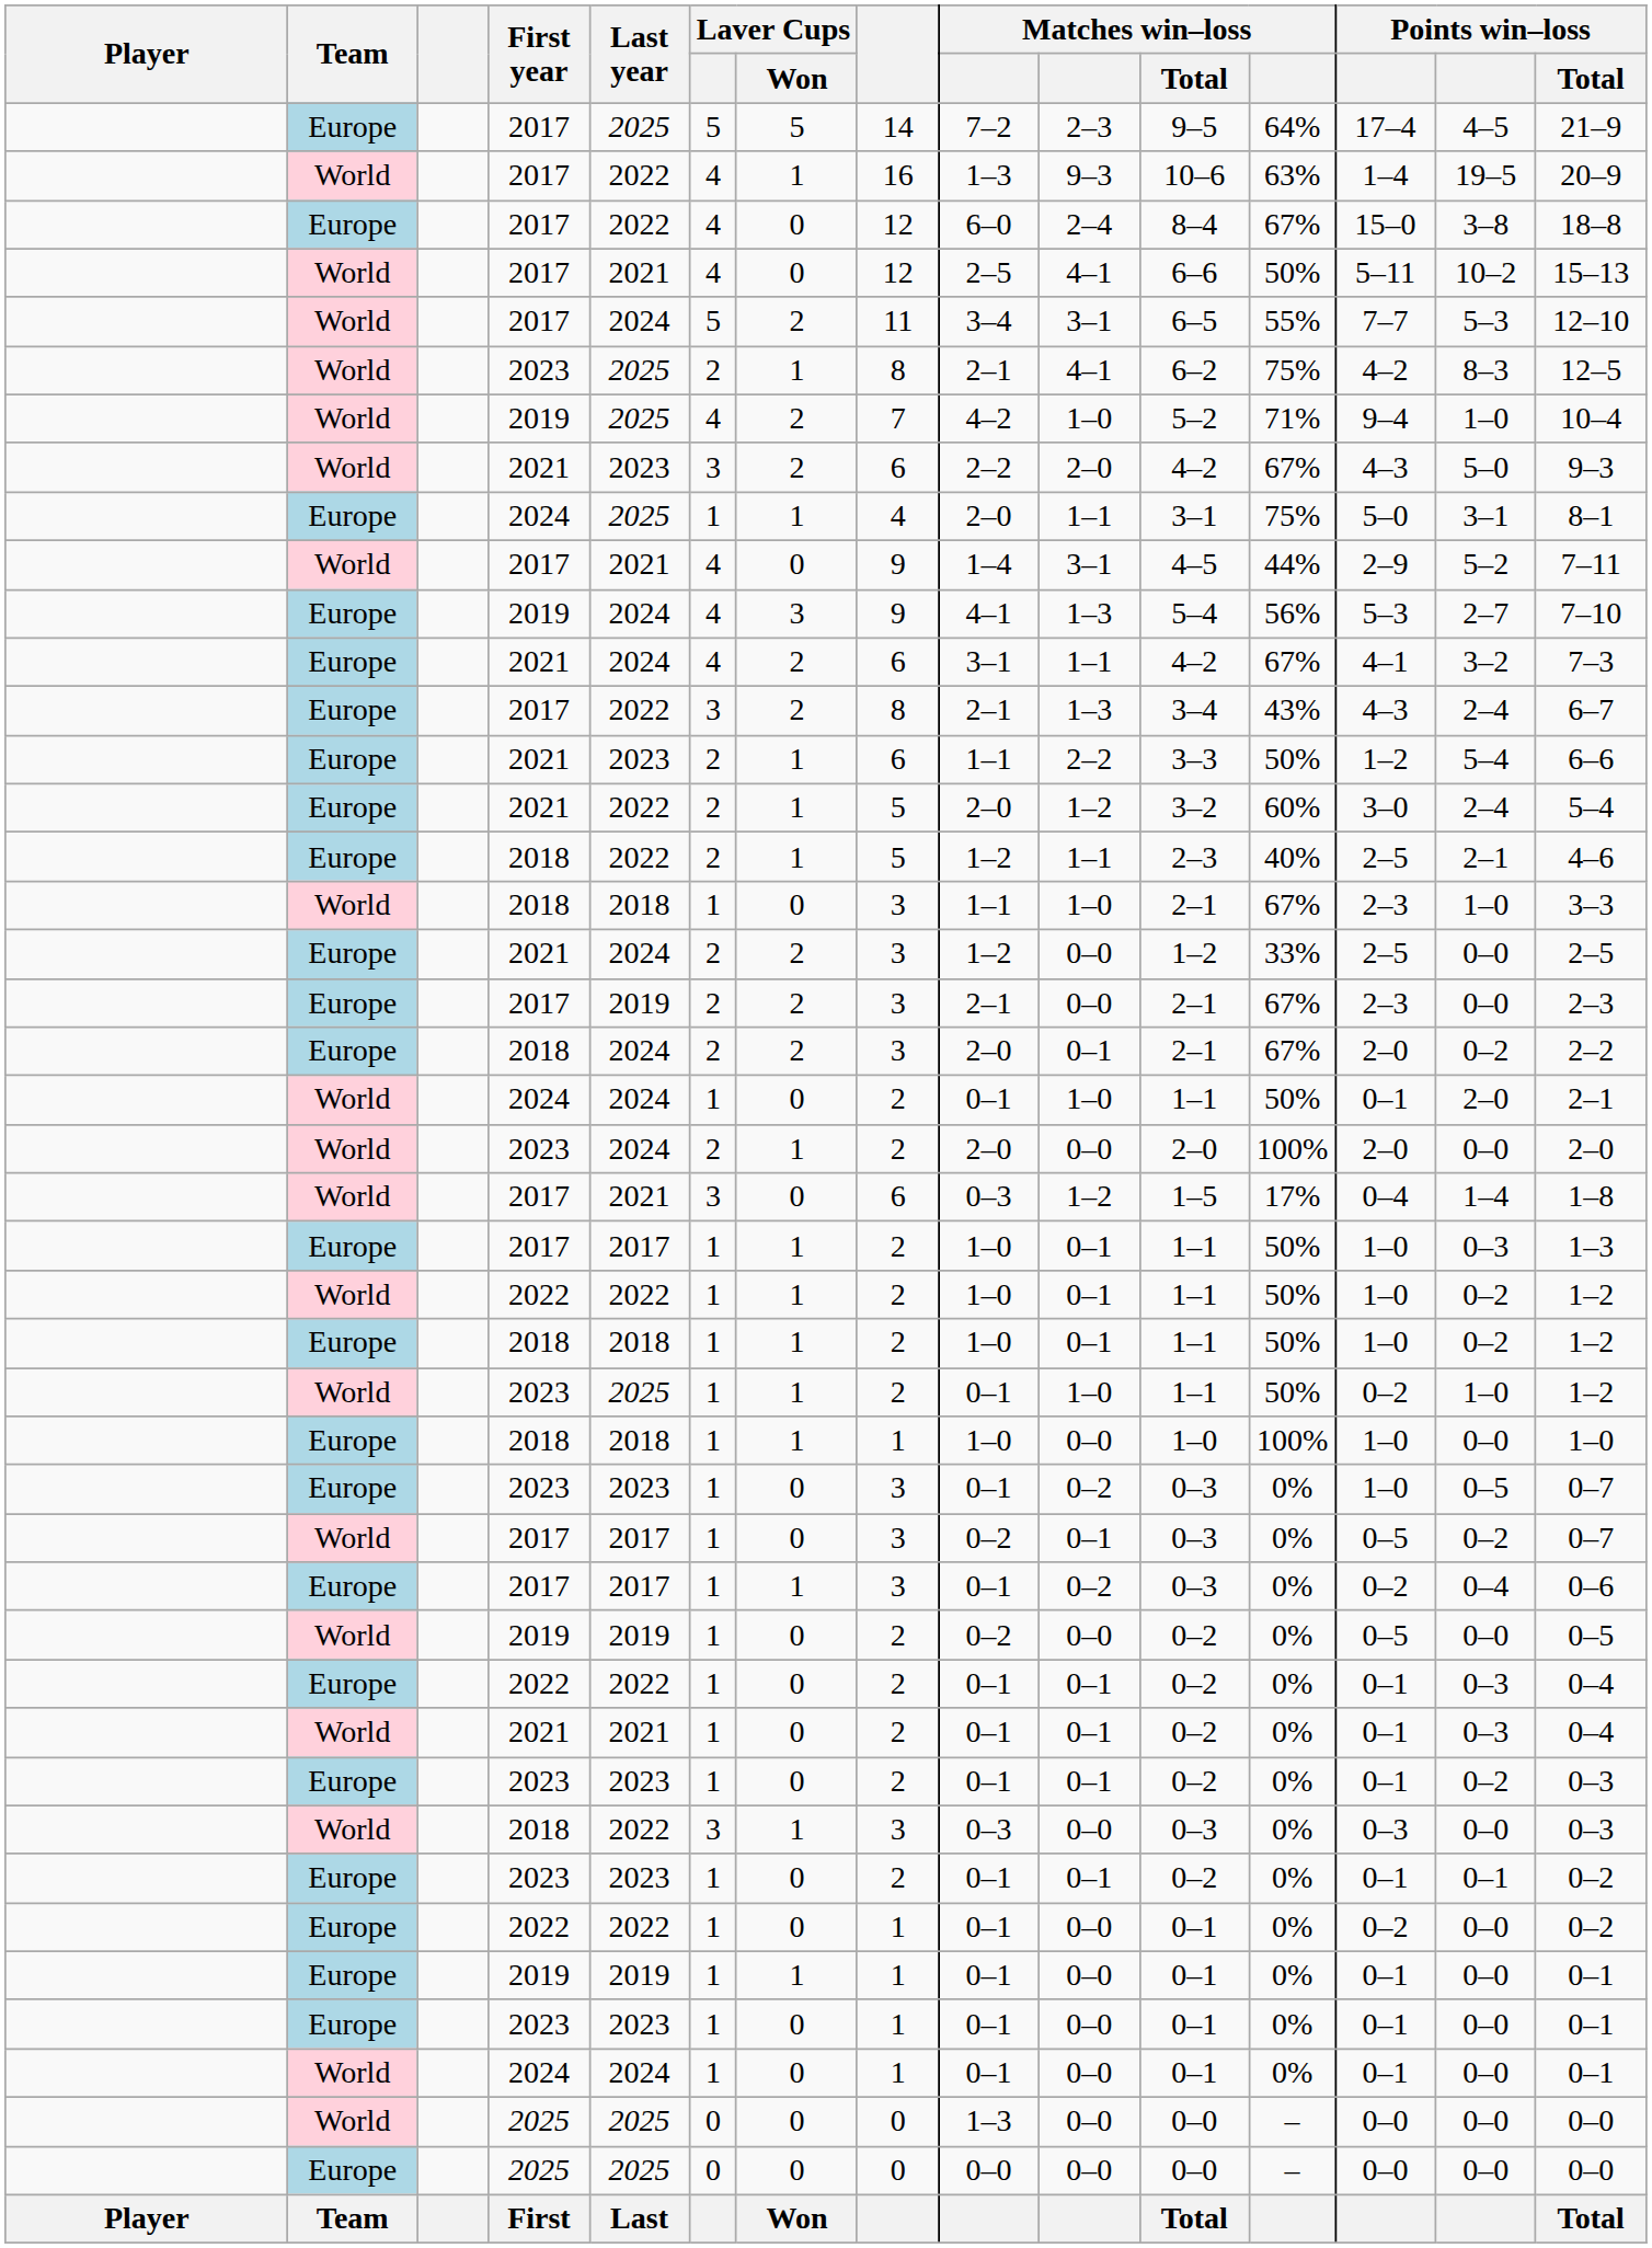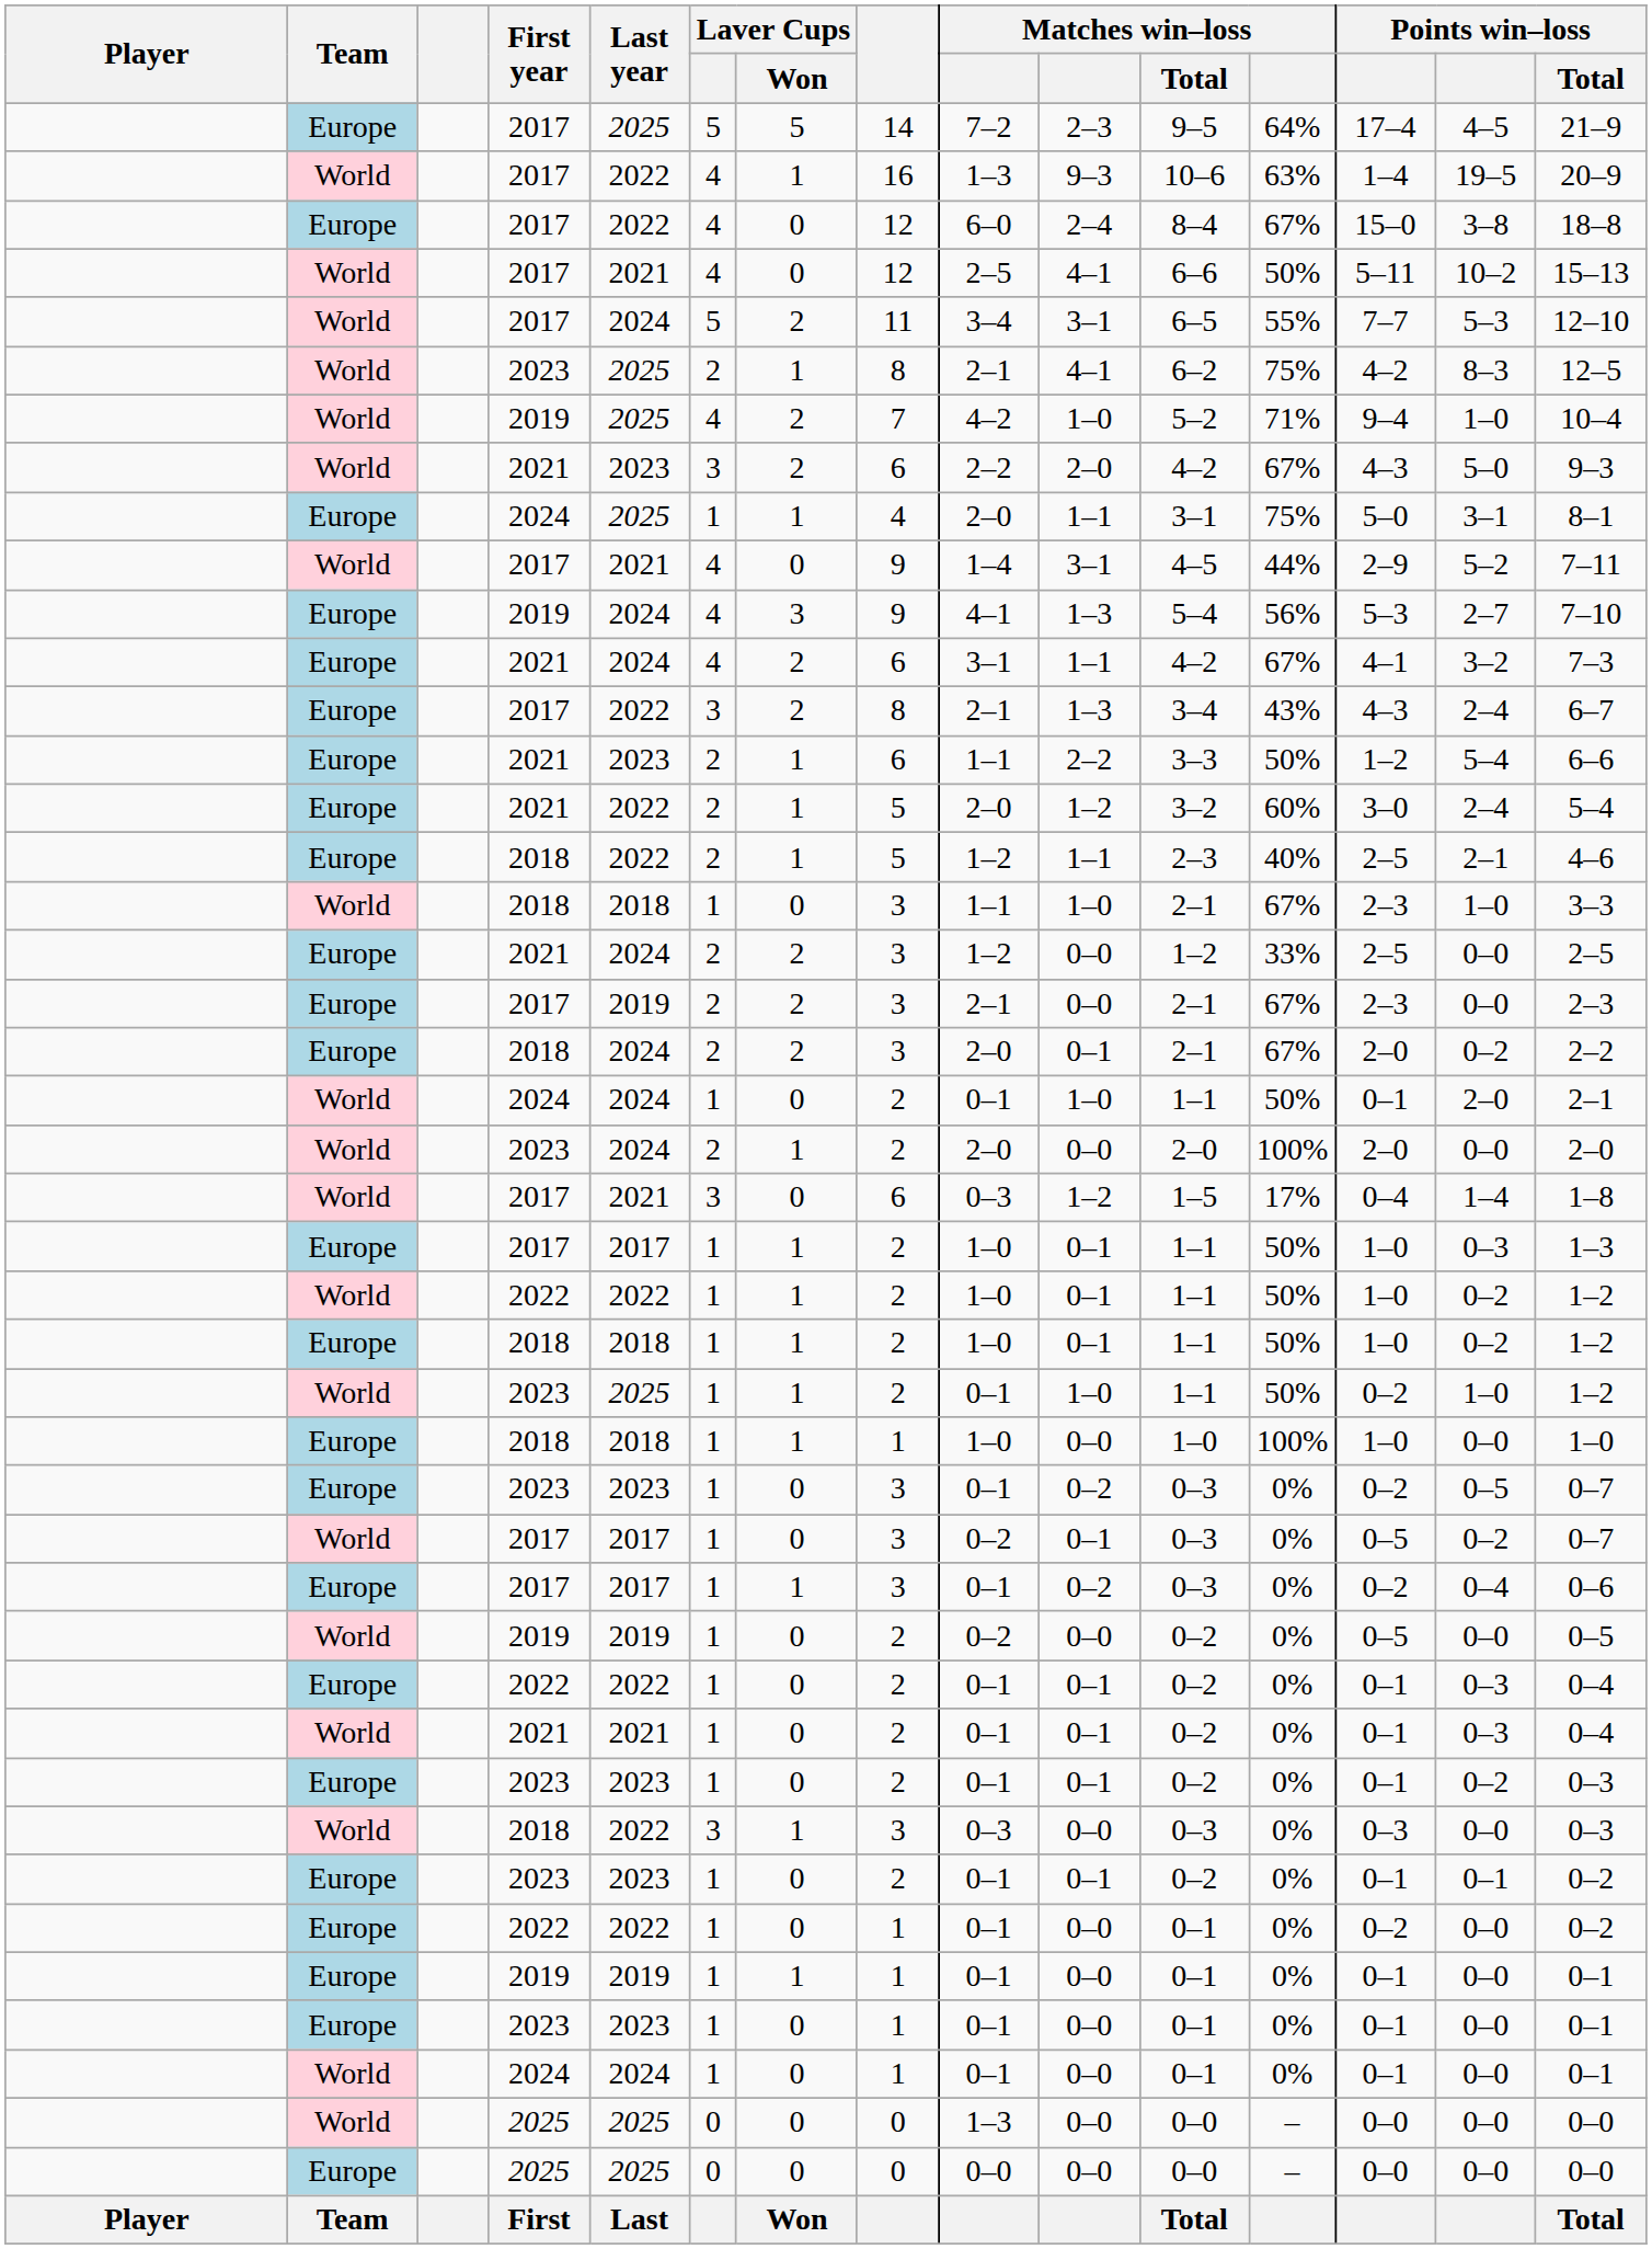row 31 | column 13: 1–0 -> 0–2
